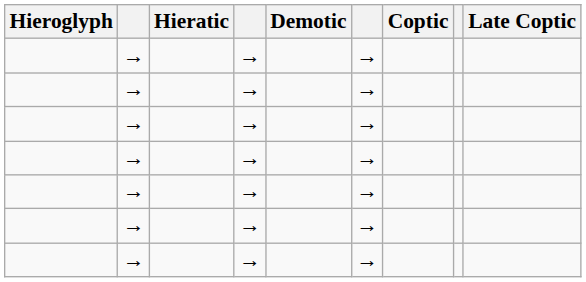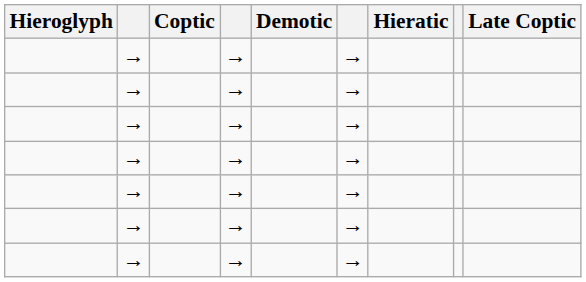columns swapped: Hieratic <-> Coptic
